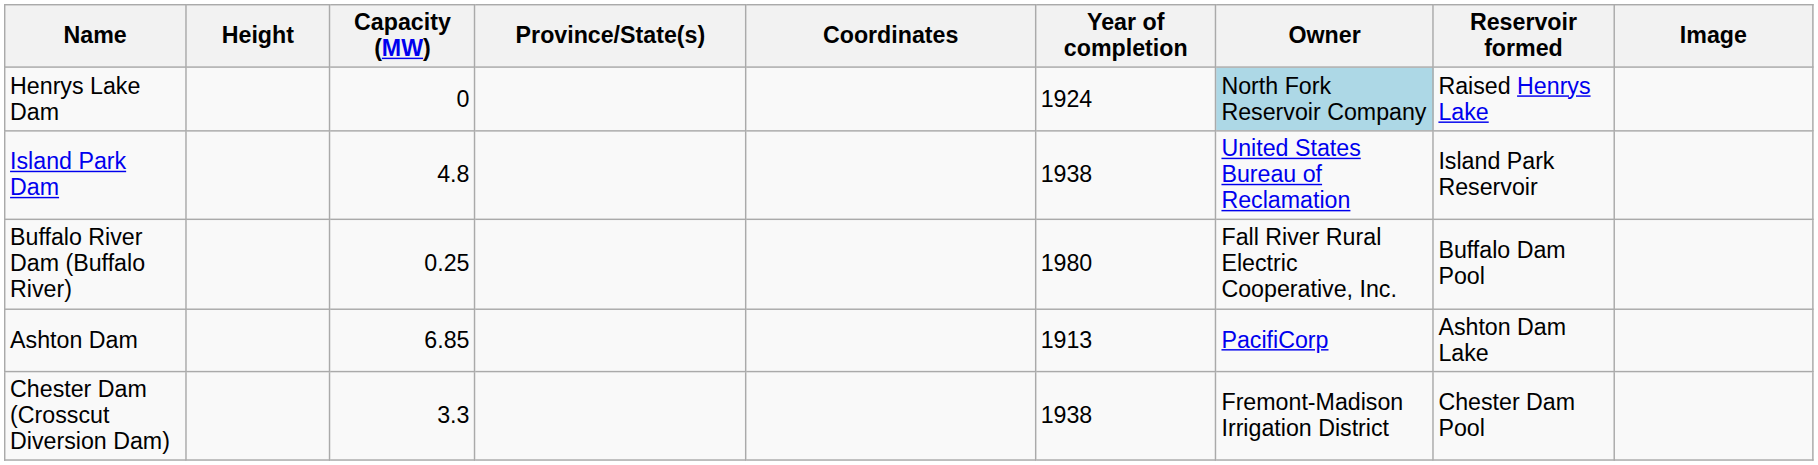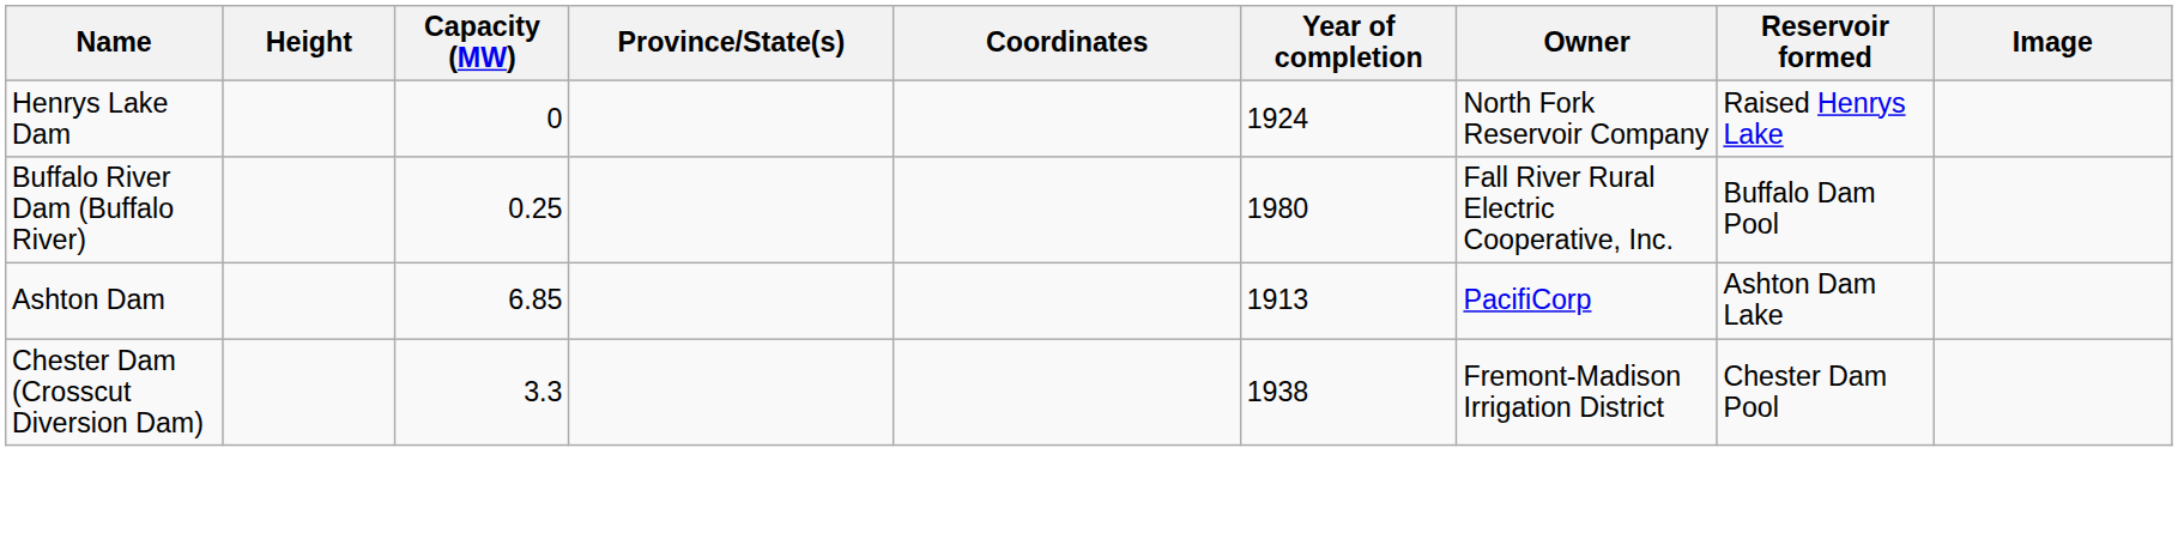Henrys Lake Dam | Owner: lightblue background -> no background
- row: Island Park Dam | 4.8 | 1938 | United States Bureau of Reclamation | Island Park Reservoir
